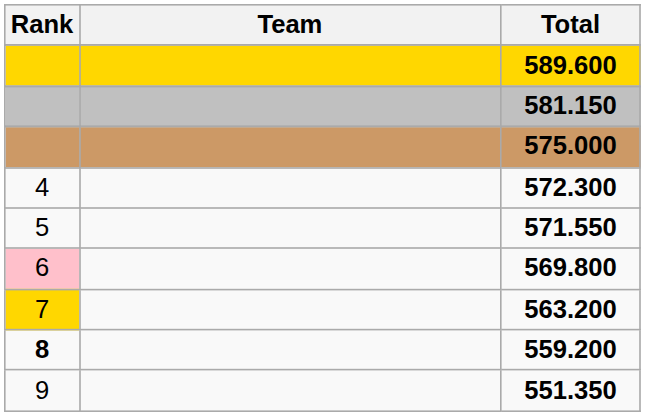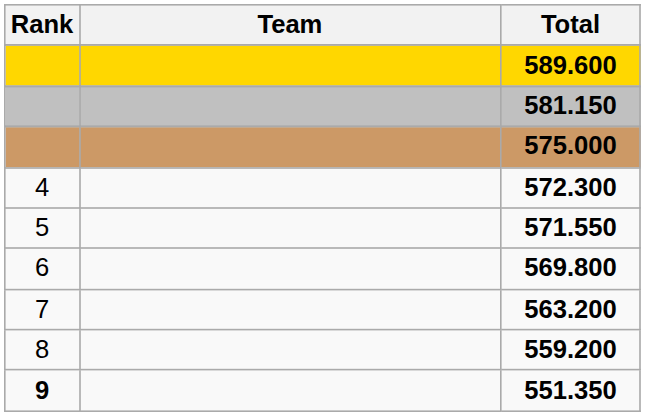569.800 | Rank: pink background -> no background
563.200 | Rank: gold background -> no background
559.200 | Rank: bold -> normal
551.350 | Rank: normal -> bold
